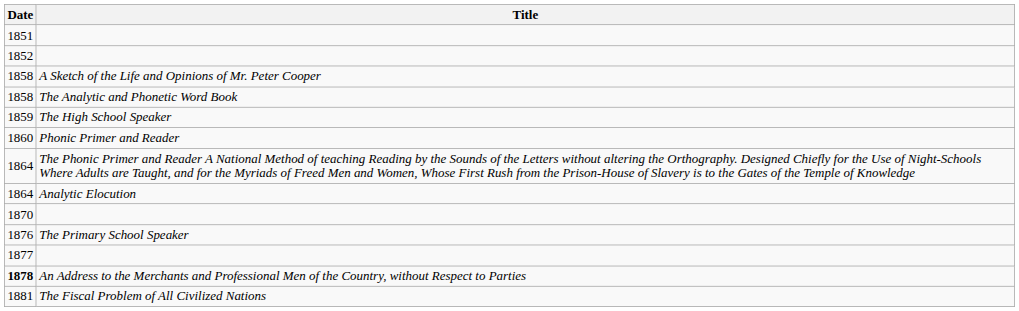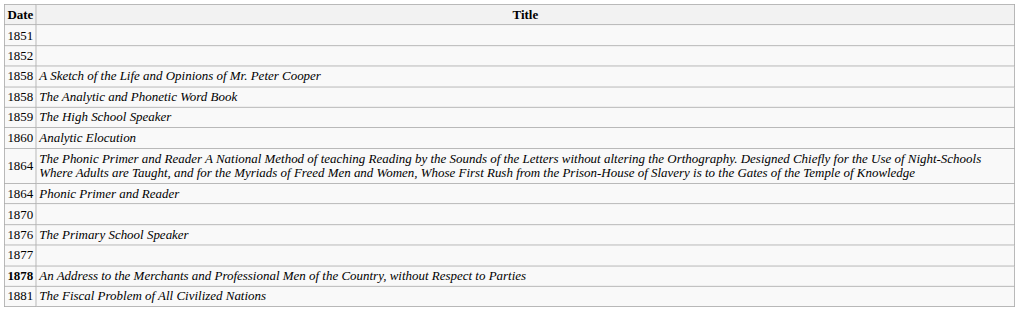row 7 | Title: Phonic Primer and Reader -> Analytic Elocution
row 9 | Title: Analytic Elocution -> Phonic Primer and Reader
